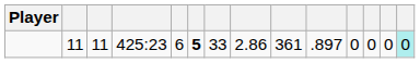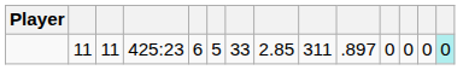row 2 | column 6: bold -> normal
row 2 | column 8: 2.86 -> 2.85
row 2 | column 9: 361 -> 311
